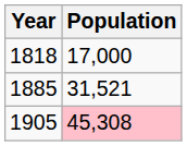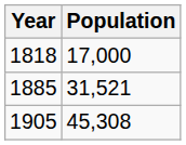1905 | Population: pink background -> no background
